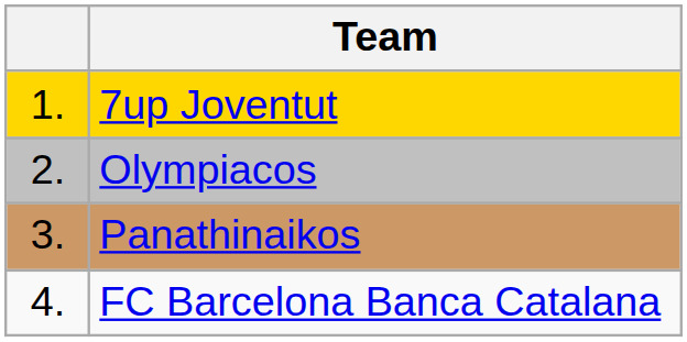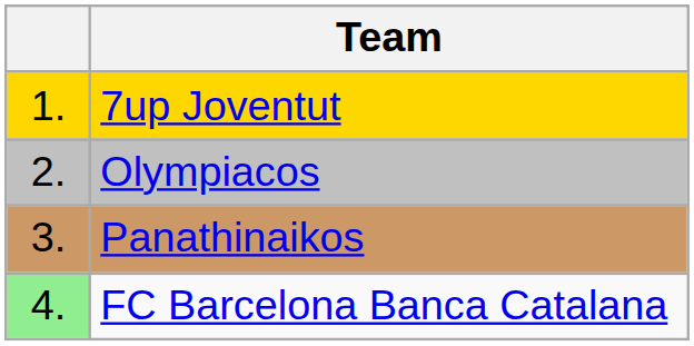FC Barcelona Banca Catalana | column 1: no background -> lightgreen background
